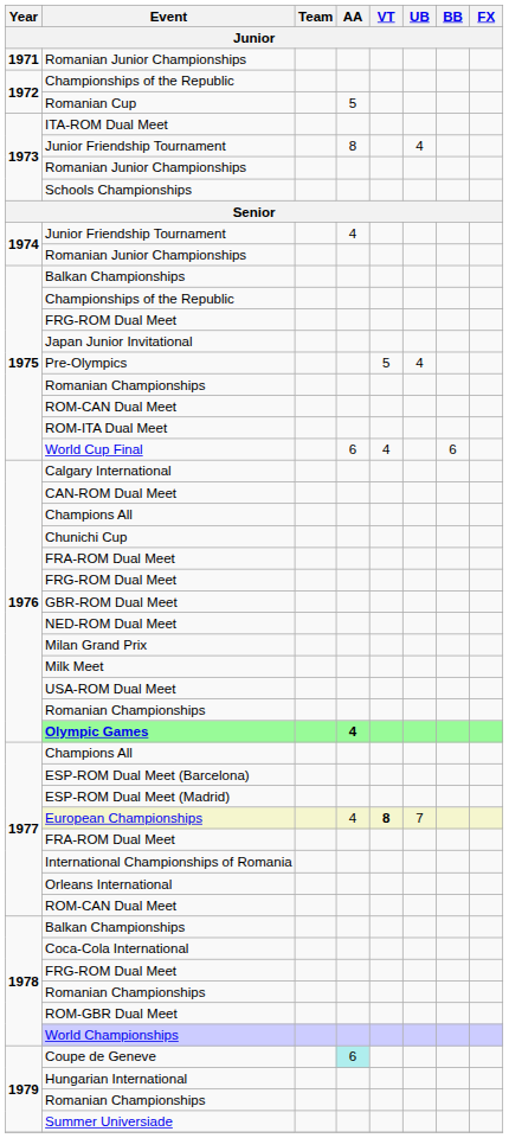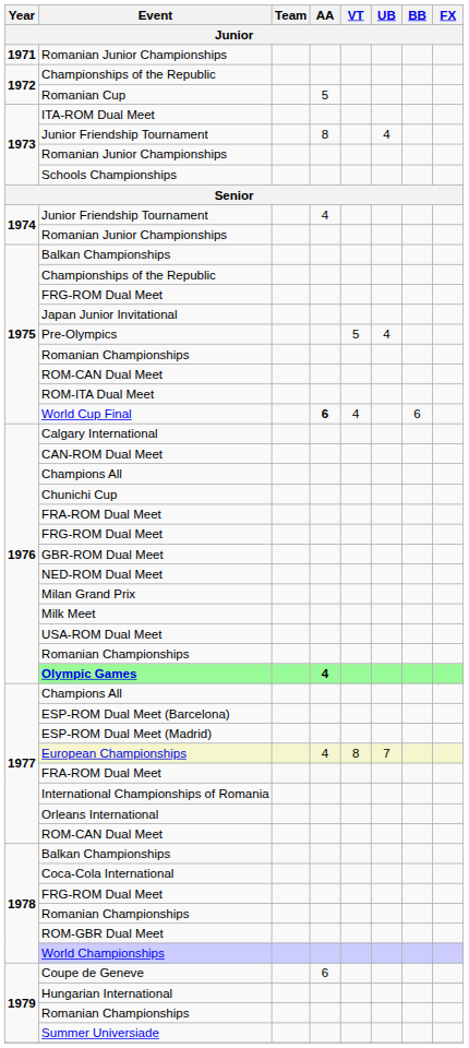World Cup Final | AA: normal -> bold
European Championships | VT: bold -> normal
Coupe de Geneve | AA: paleturquoise background -> no background
